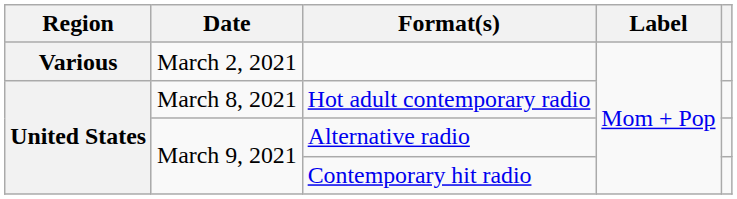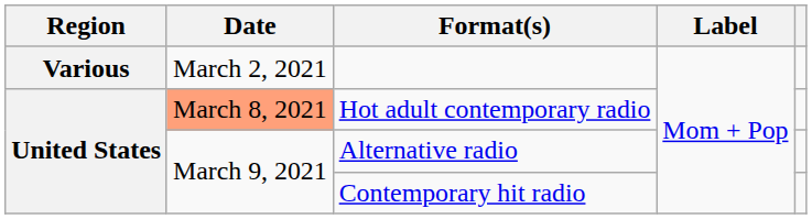Hot adult contemporary radio | Date: no background -> lightsalmon background
